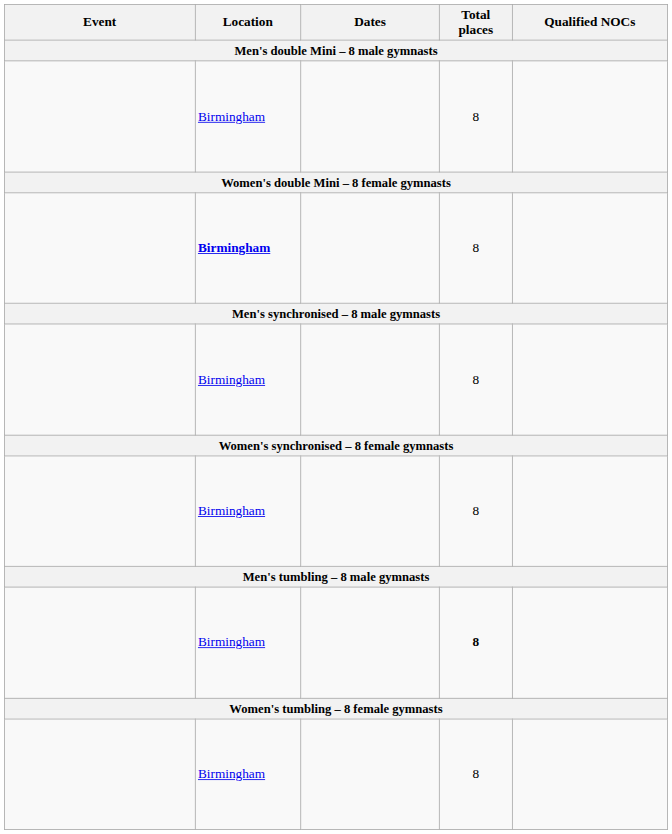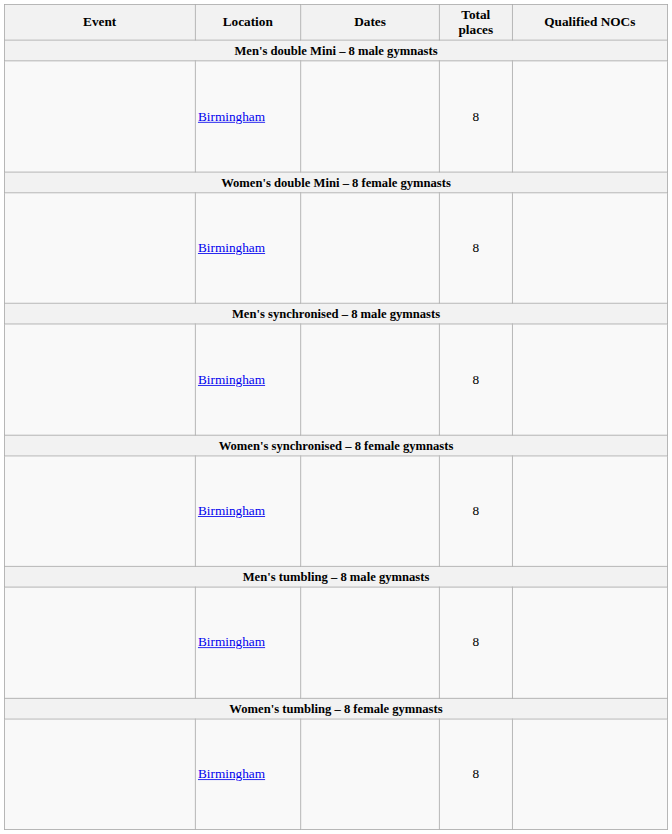row 5 | Location: bold -> normal
row 11 | Total places: bold -> normal
